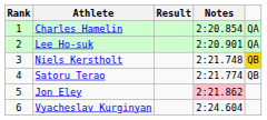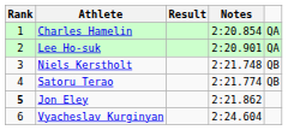Niels Kerstholt | column 5: gold background -> no background
Jon Eley | Rank: normal -> bold
Jon Eley | Notes: pink background -> no background
